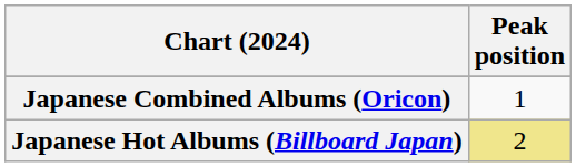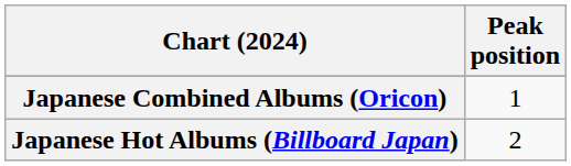Japanese Hot Albums (Billboard Japan) | Peak position: khaki background -> no background
